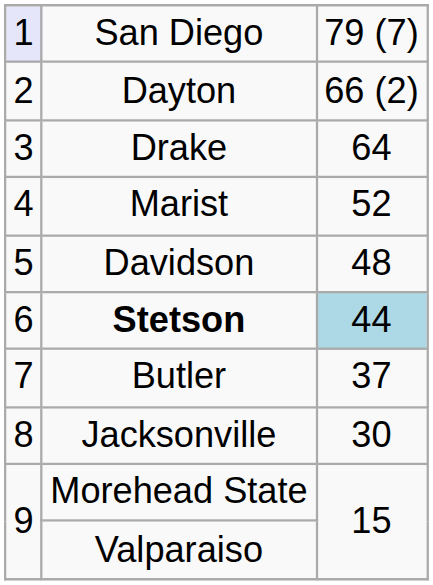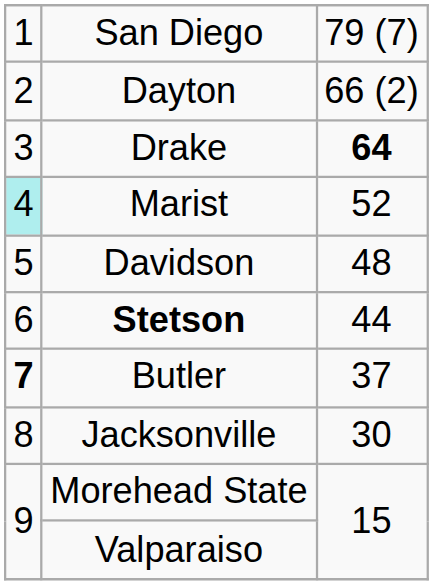San Diego | column 1: lavender background -> no background
Drake | column 3: normal -> bold
Marist | column 1: no background -> paleturquoise background
Stetson | column 3: lightblue background -> no background
Butler | column 1: normal -> bold
